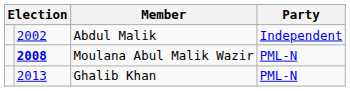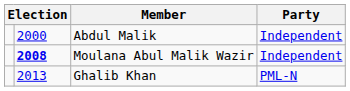Abdul Malik | column 2: 2002 -> 2000
Moulana Abul Malik Wazir | Party: PML-N -> Independent
